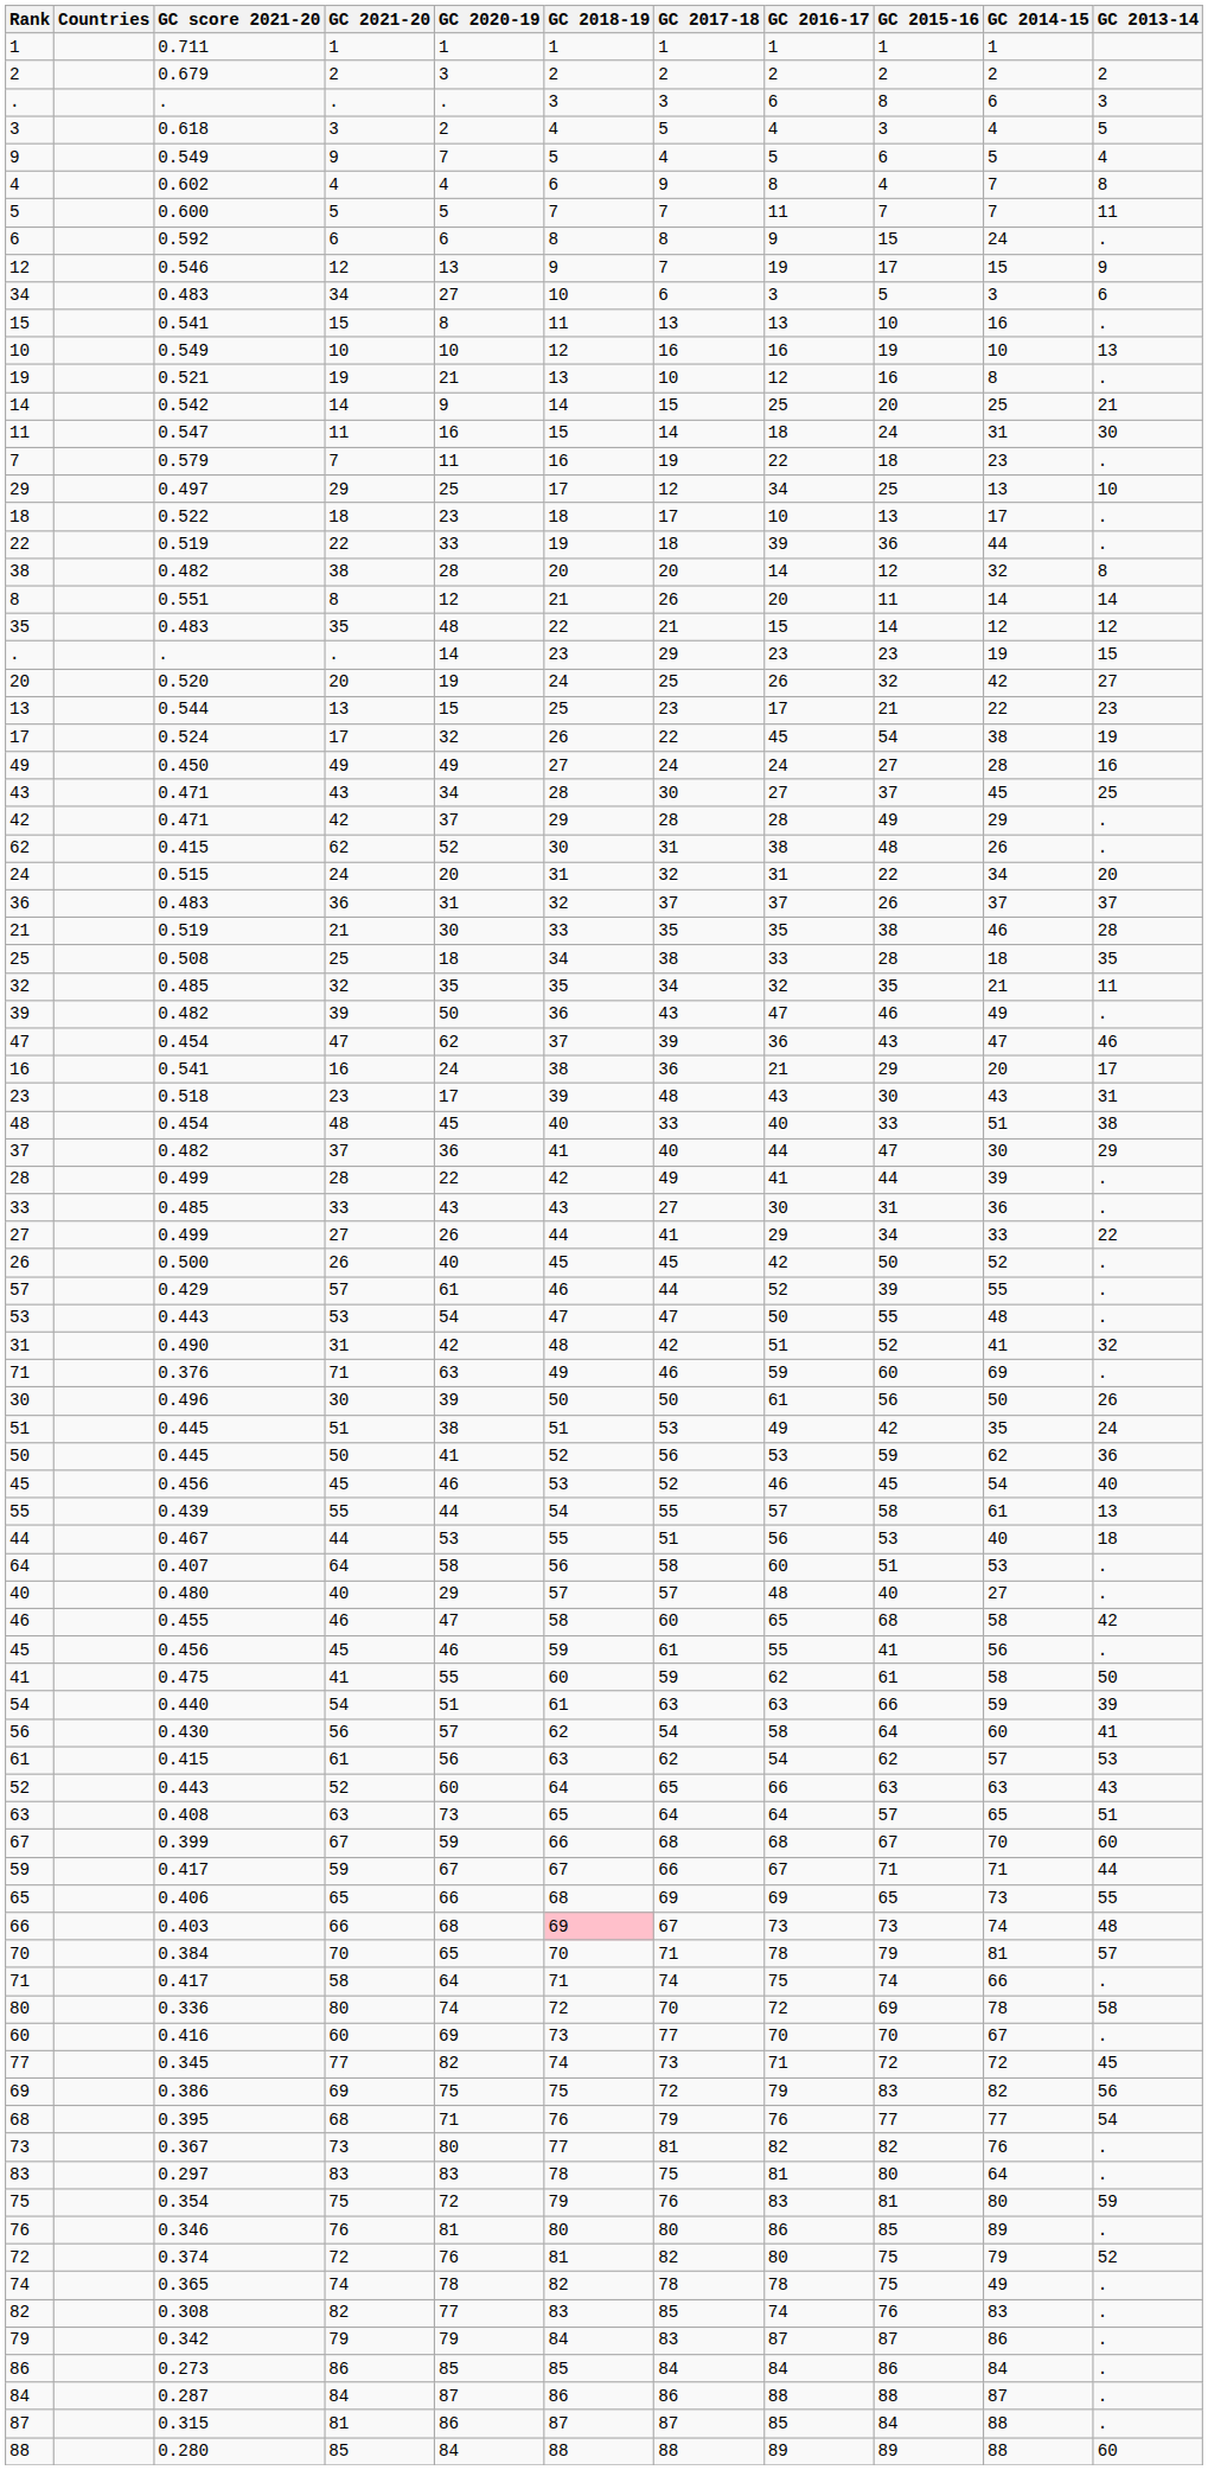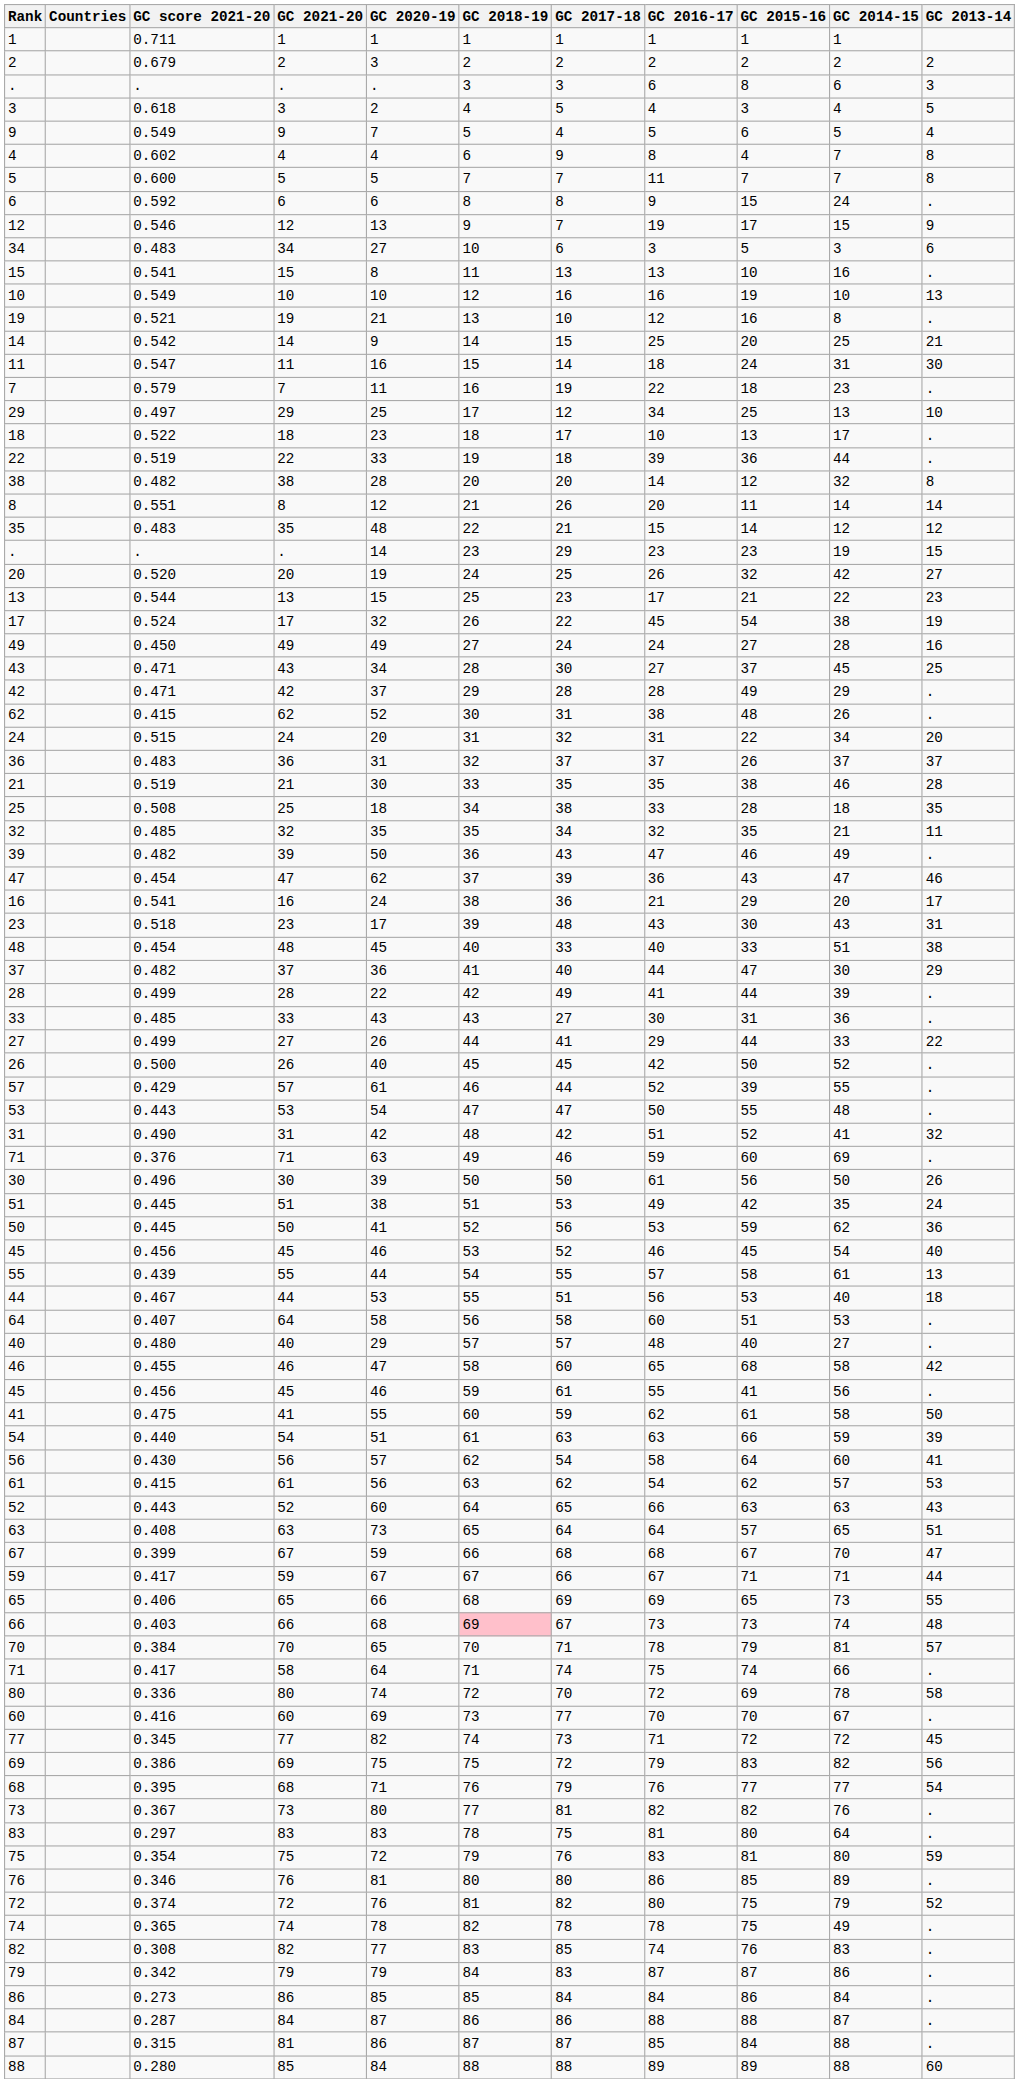row 8 | GC 2013-14: 11 -> 8
row 45 | GC 2015-16: 34 -> 44
row 67 | GC 2013-14: 60 -> 47
